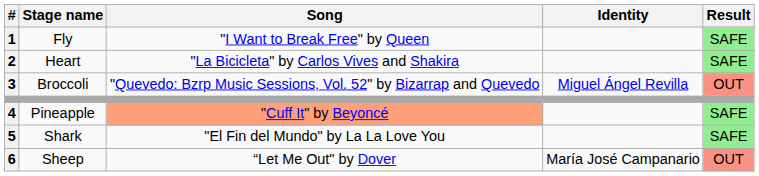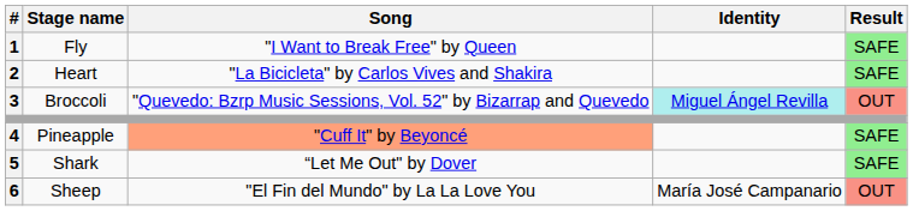Broccoli | Identity: no background -> paleturquoise background
Shark | Song: "El Fin del Mundo" by La La Love You -> “Let Me Out" by Dover
Sheep | Song: “Let Me Out" by Dover -> "El Fin del Mundo" by La La Love You
